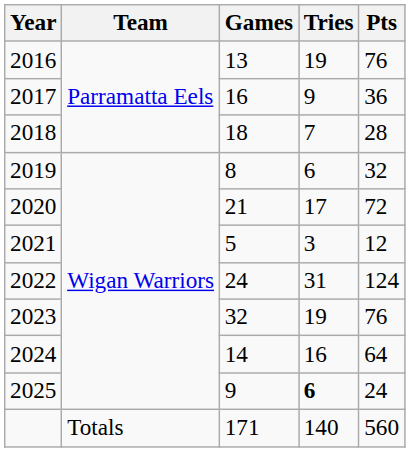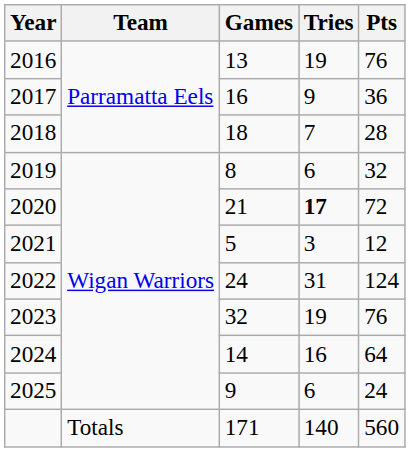2020 | Tries: normal -> bold
2025 | Tries: bold -> normal
